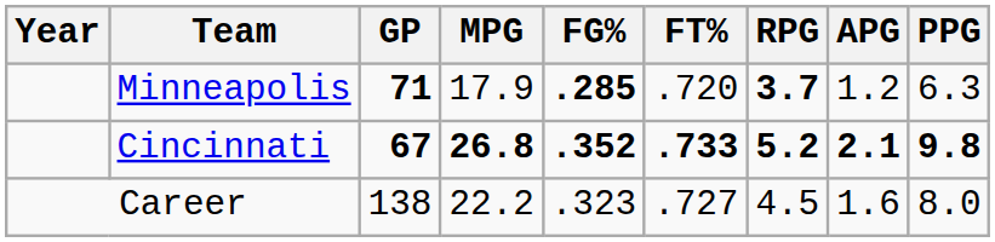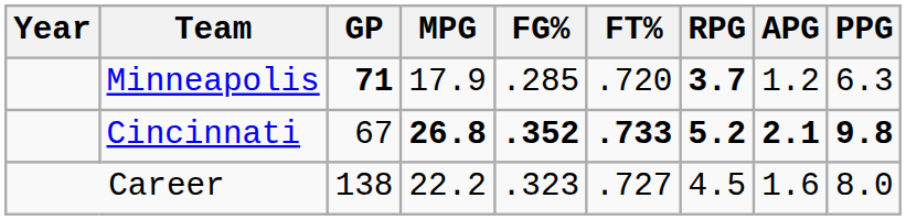Minneapolis | FG%: bold -> normal
Cincinnati | GP: bold -> normal
